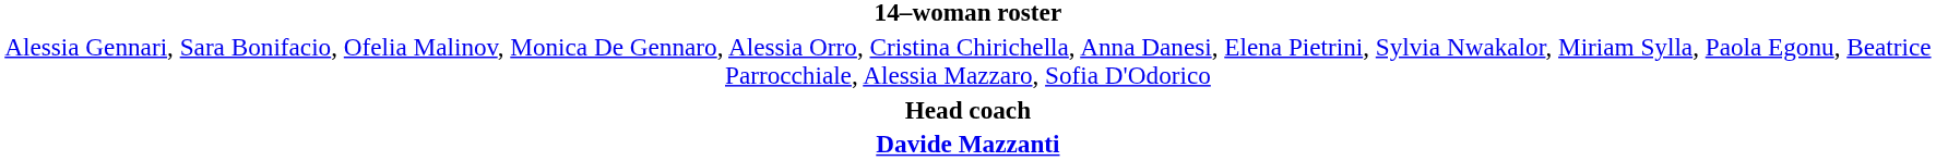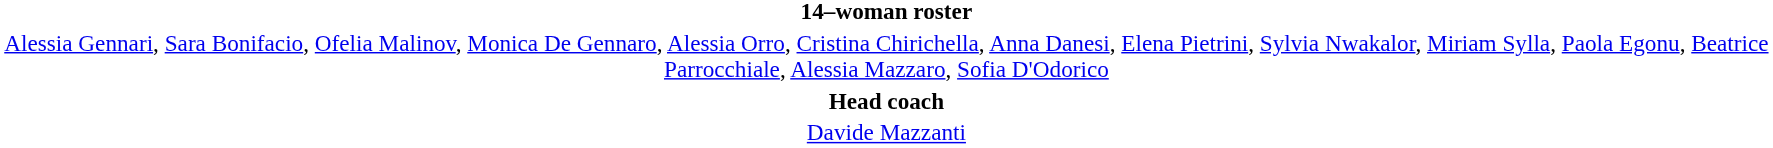row 4 | column 1: bold -> normal
